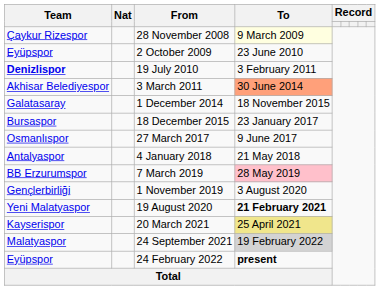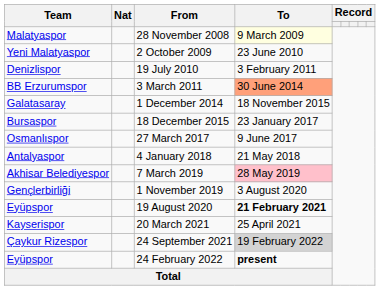28 November 2008 | Team: Çaykur Rizespor -> Malatyaspor
2 October 2009 | Team: Eyüpspor -> Yeni Malatyaspor
19 July 2010 | Team: bold -> normal
3 March 2011 | Team: Akhisar Belediyespor -> BB Erzurumspor
7 March 2019 | Team: BB Erzurumspor -> Akhisar Belediyespor
19 August 2020 | Team: Yeni Malatyaspor -> Eyüpspor
20 March 2021 | To: khaki background -> no background
24 September 2021 | Team: Malatyaspor -> Çaykur Rizespor
